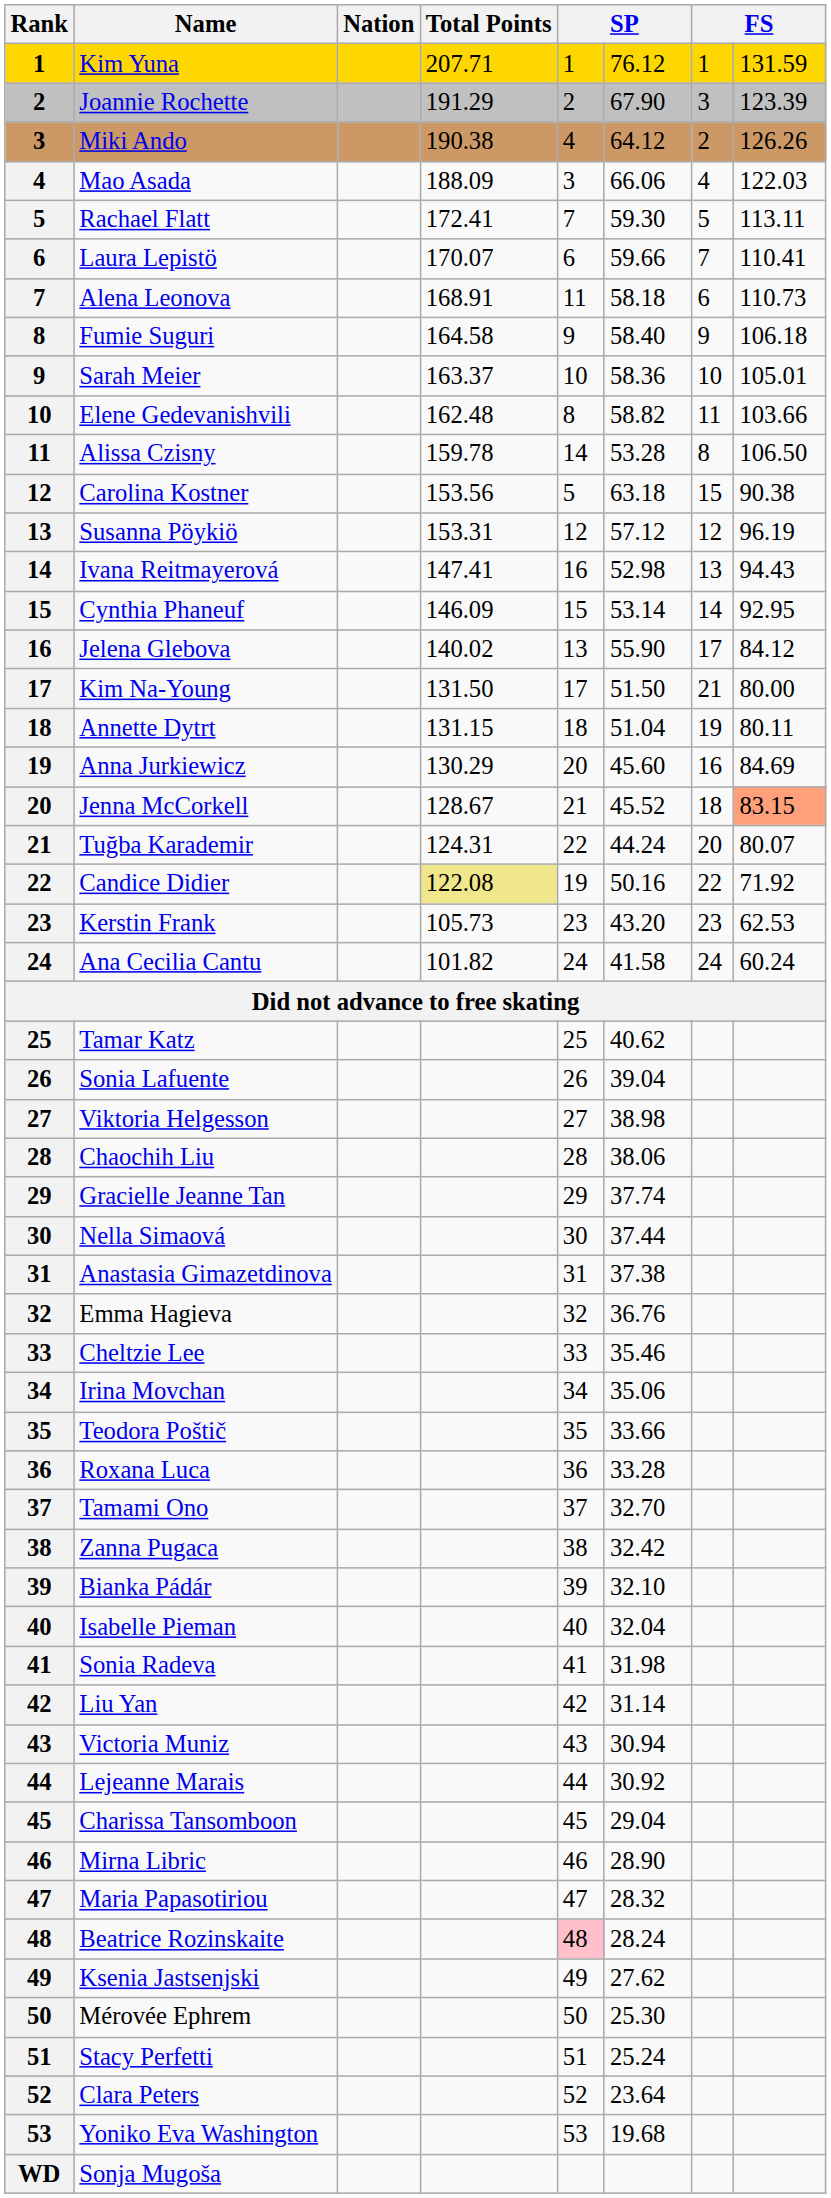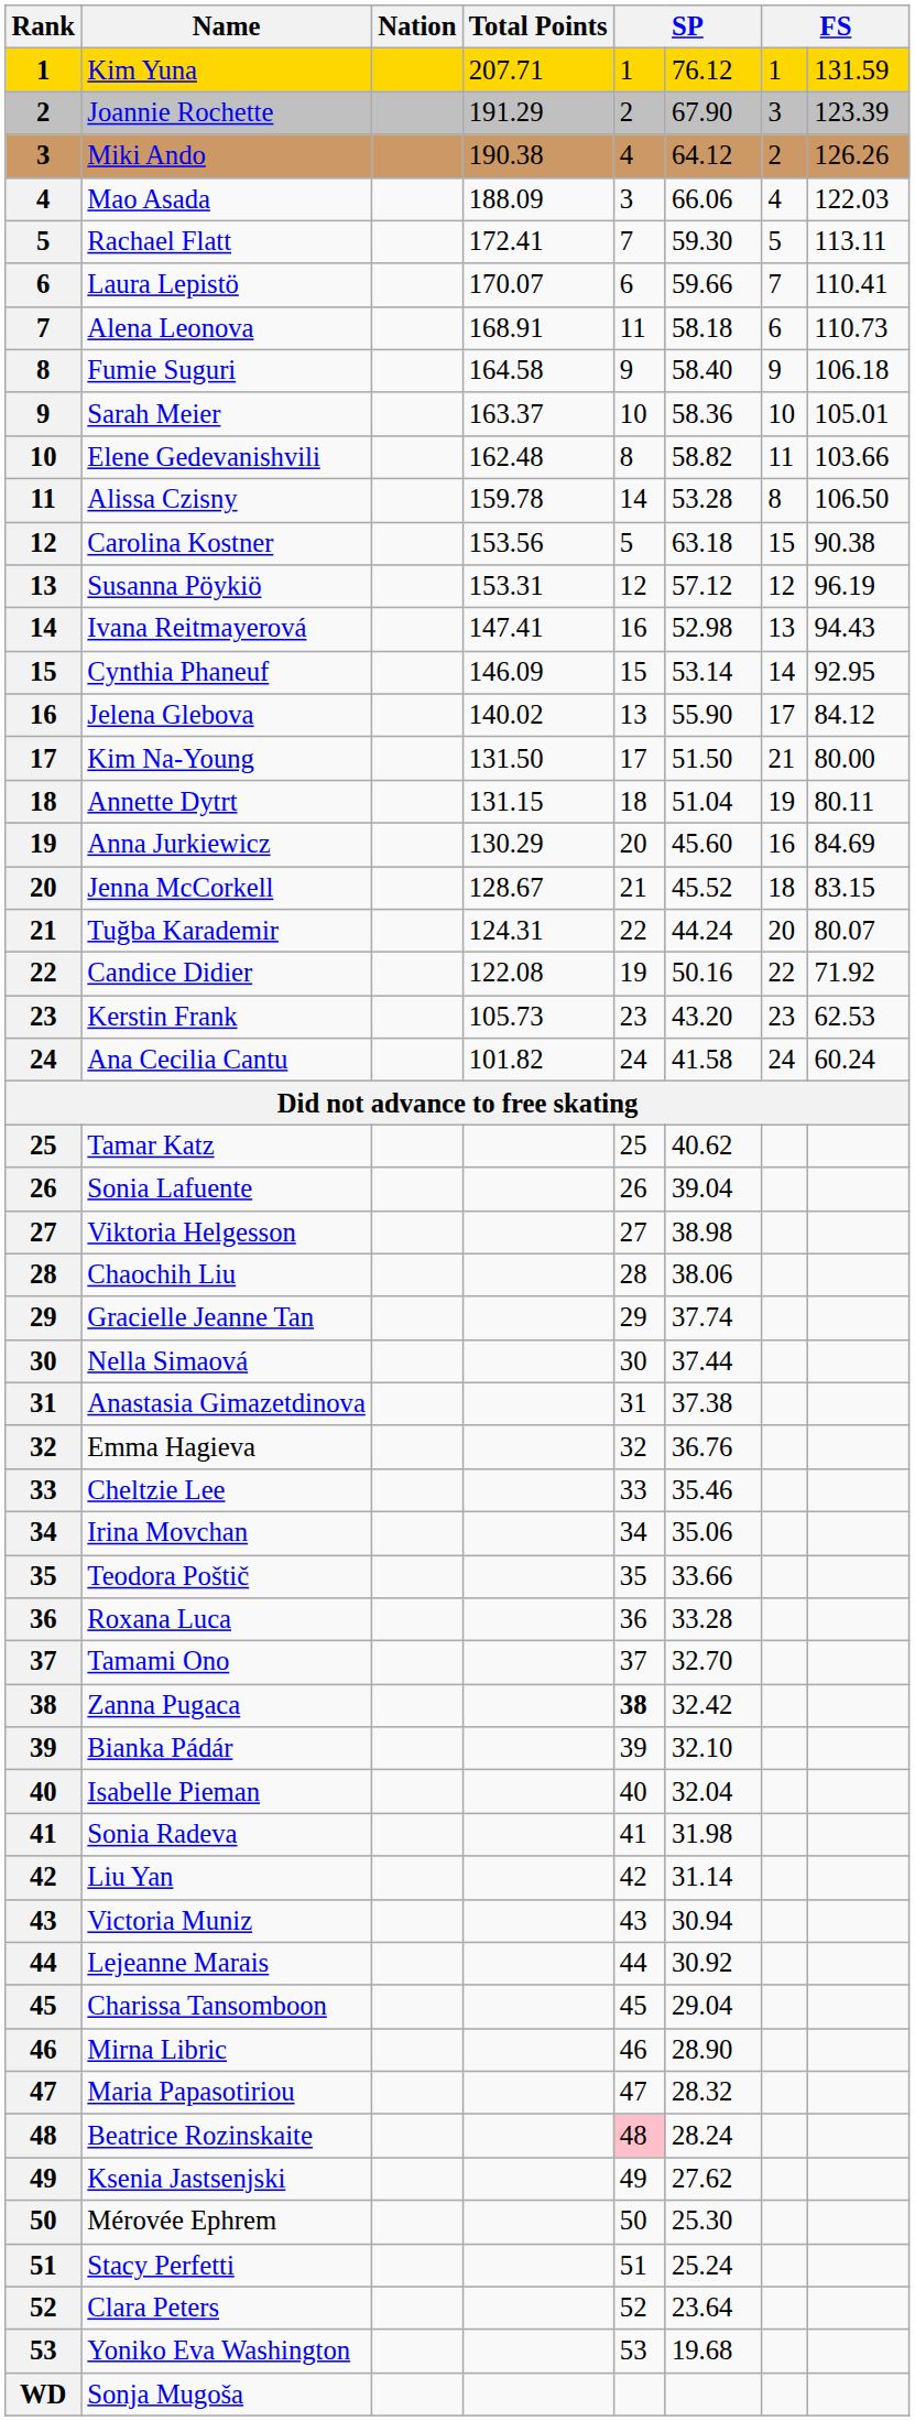Jenna McCorkell | column 8: lightsalmon background -> no background
Candice Didier | Total Points: khaki background -> no background
Zanna Pugaca | column 5: normal -> bold
